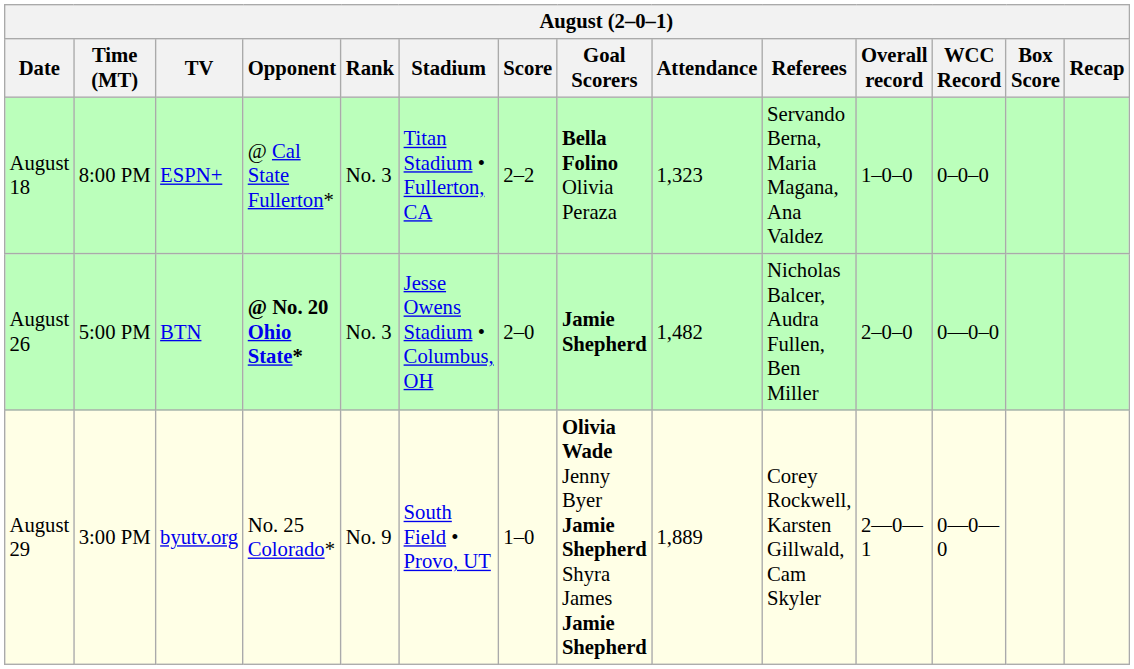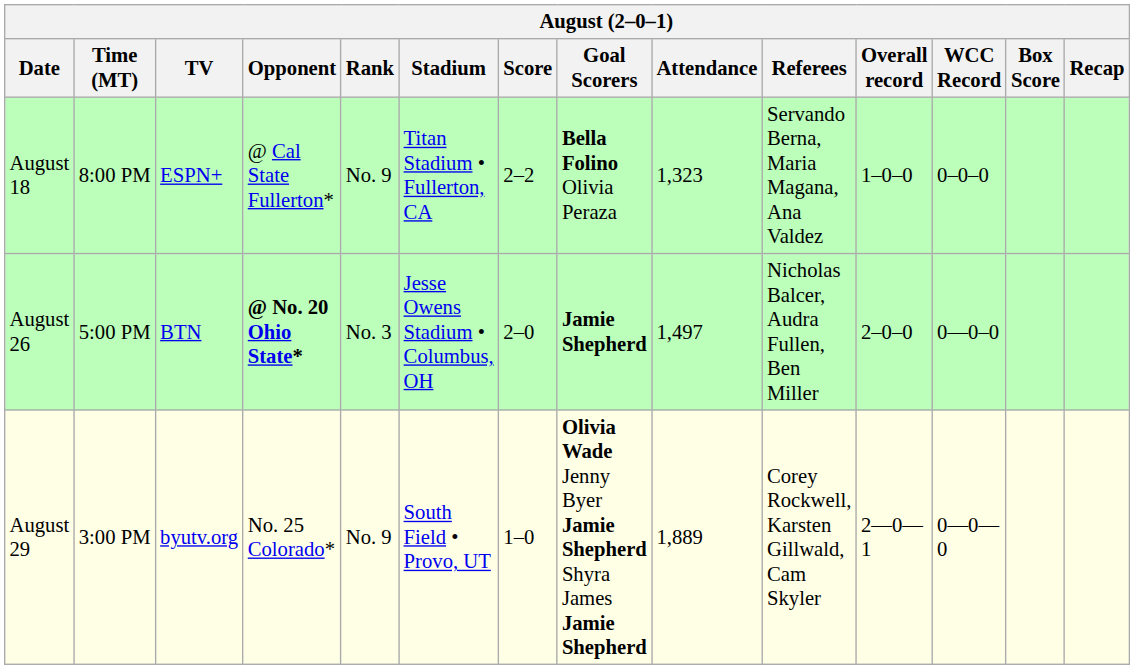August 18 | Rank: No. 3 -> No. 9
August 26 | Attendance: 1,482 -> 1,497
